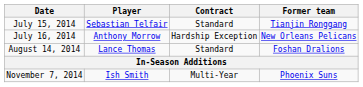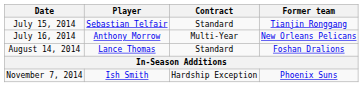July 16, 2014 | Contract: Hardship Exception -> Multi-Year
November 7, 2014 | Contract: Multi-Year -> Hardship Exception
